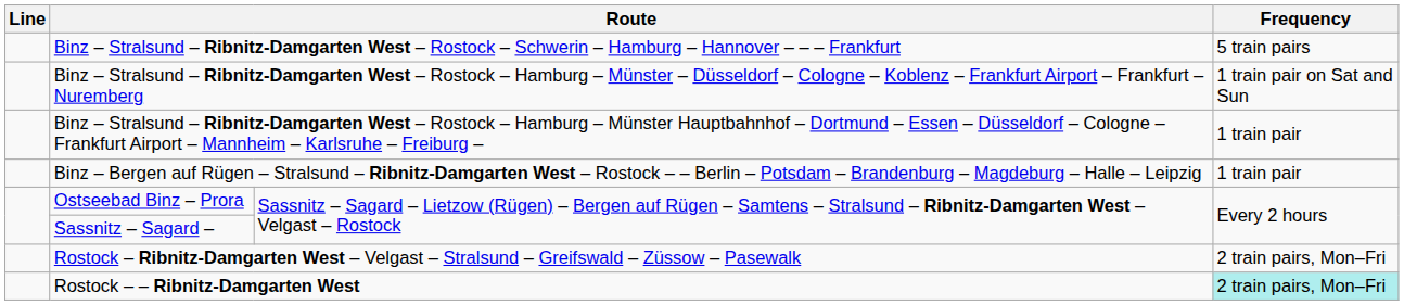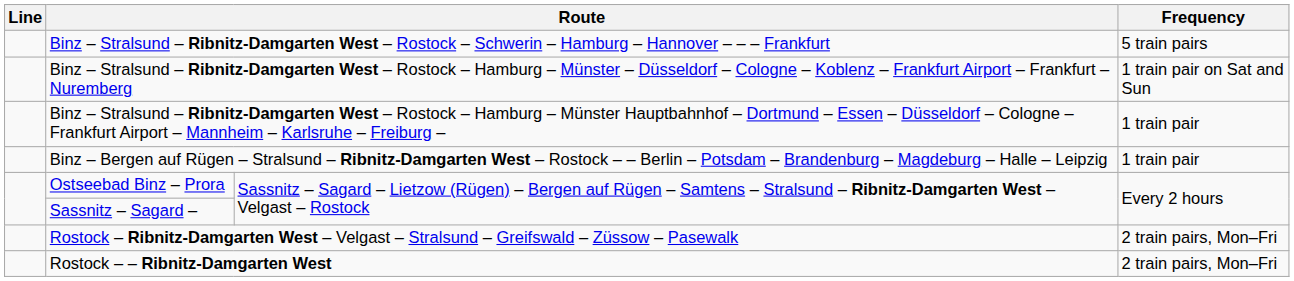Rostock – – Ribnitz-Damgarten West | Frequency: paleturquoise background -> no background
